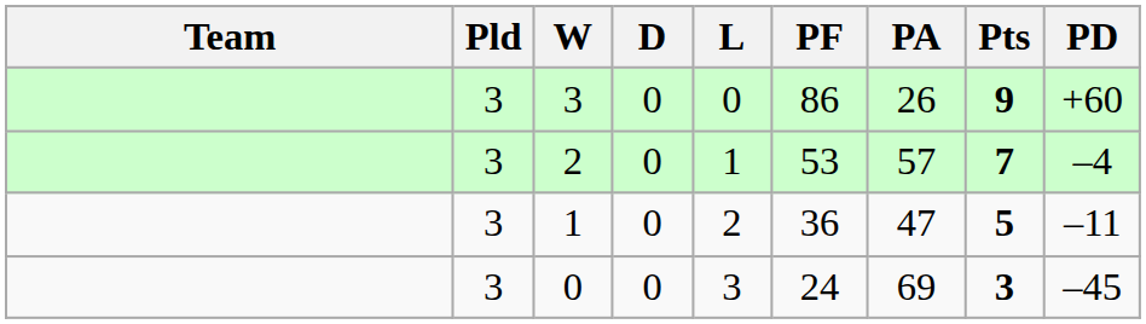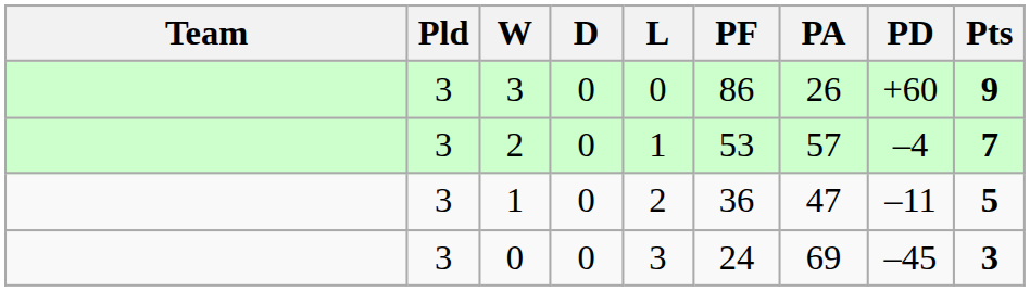columns swapped: PD <-> Pts
